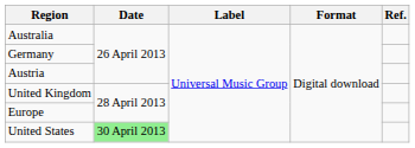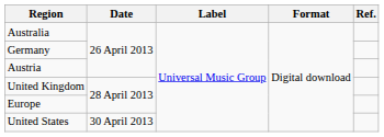United States | Date: lightgreen background -> no background
